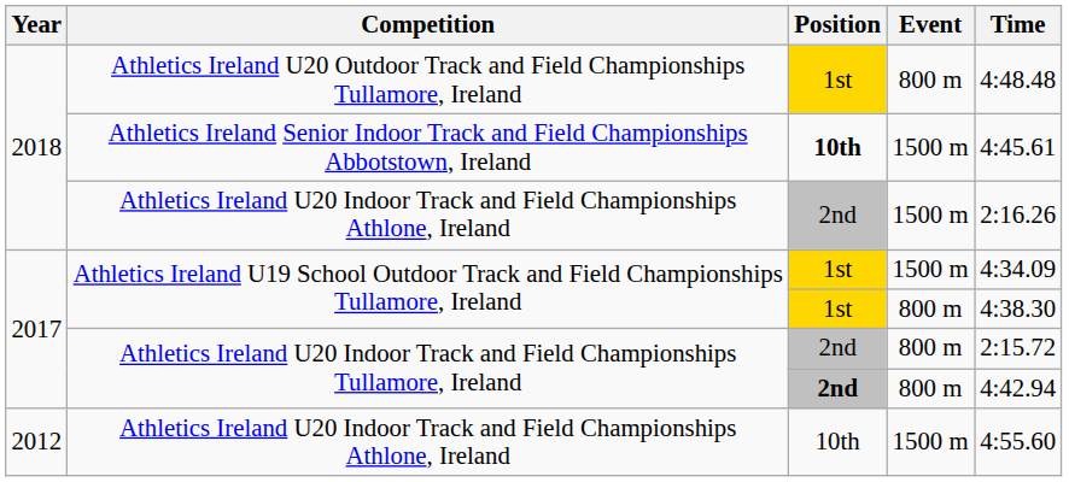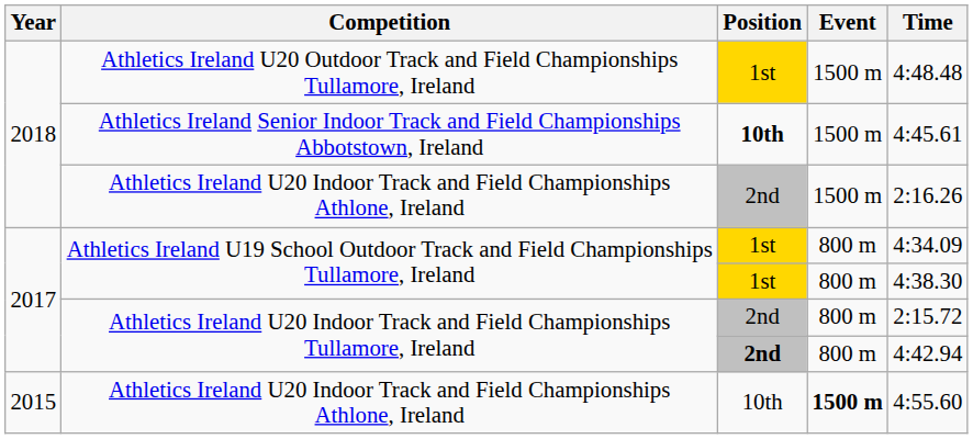row 2 | Event: 800 m -> 1500 m
row 5 | Event: 1500 m -> 800 m
row 9 | Year: 2012 -> 2015
row 9 | Event: normal -> bold
